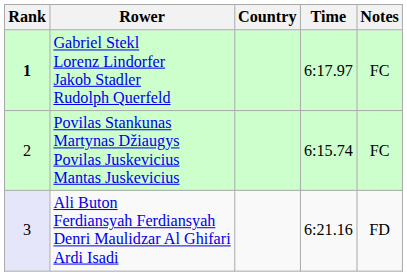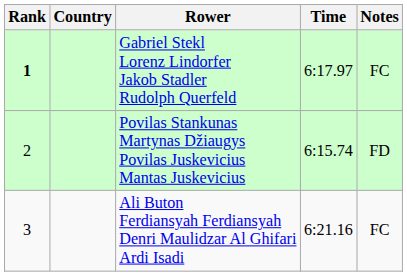columns swapped: Rower <-> Country
row 3 | Notes: FC -> FD
row 4 | Rank: lavender background -> no background
row 4 | Notes: FD -> FC
